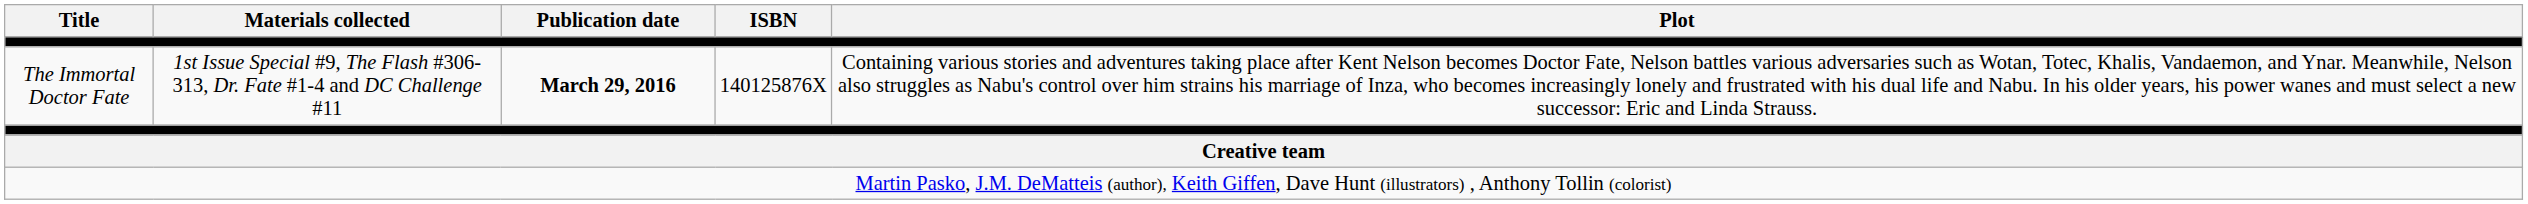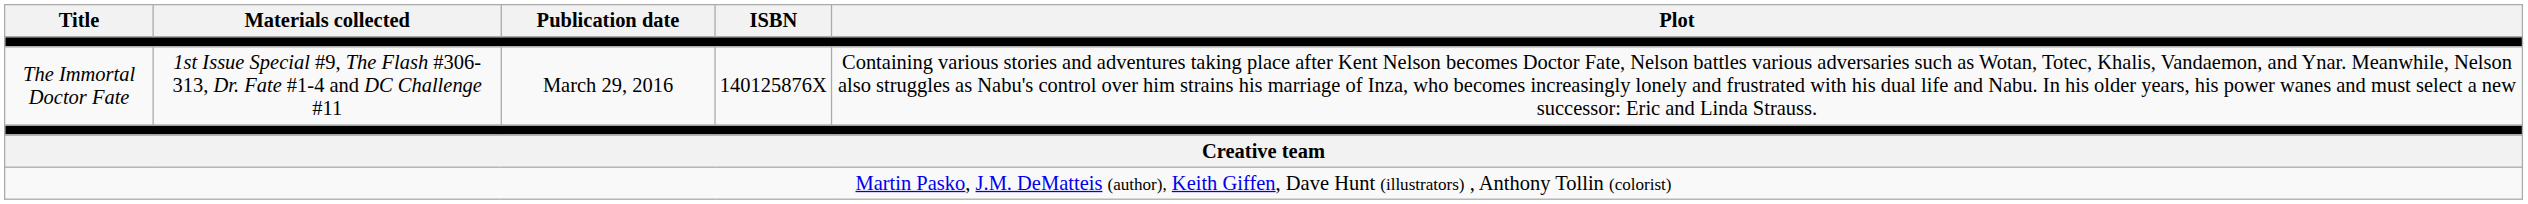The Immortal Doctor Fate | Publication date: bold -> normal
